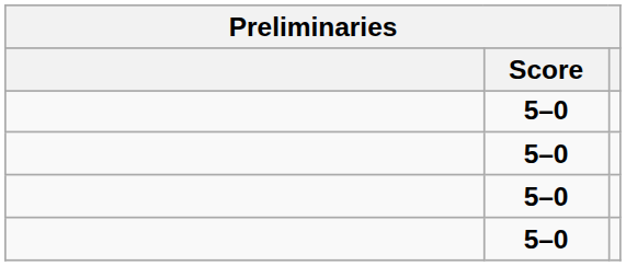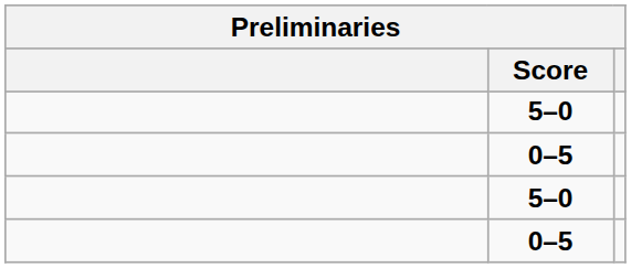row 4 | Score: 5–0 -> 0–5
row 6 | Score: 5–0 -> 0–5
